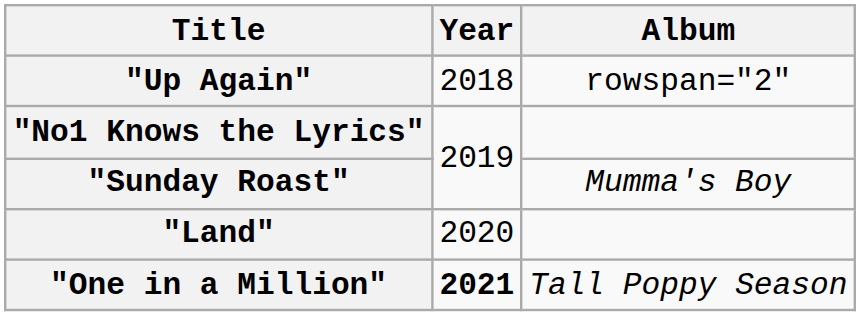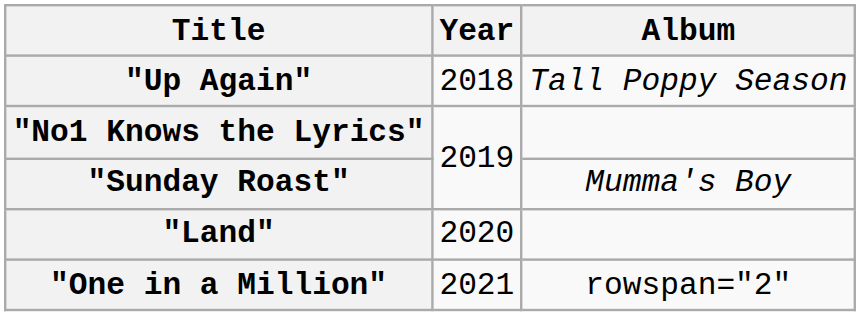"Up Again" | Album: rowspan="2" -> Tall Poppy Season
"One in a Million" | Year: bold -> normal
"One in a Million" | Album: Tall Poppy Season -> rowspan="2"
